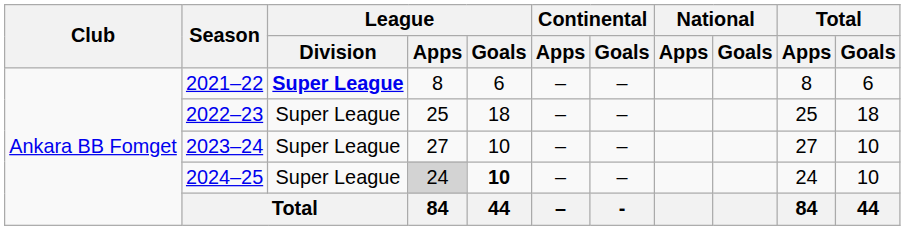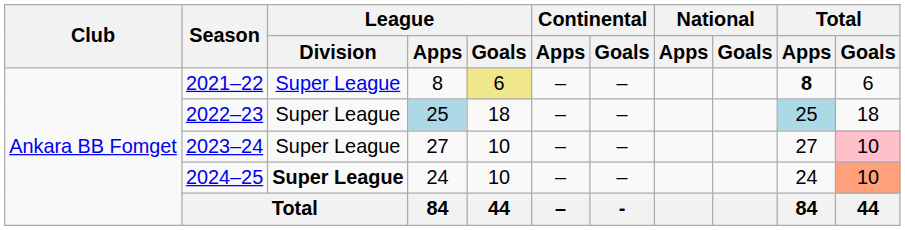2021–22 | League / Division: bold -> normal
2021–22 | League / Goals: no background -> khaki background
2021–22 | Total / Apps: normal -> bold
2022–23 | League / Apps: no background -> lightblue background
2022–23 | Total / Apps: no background -> lightblue background
2023–24 | Total / Goals: no background -> pink background
2024–25 | League / Division: normal -> bold
2024–25 | League / Apps: lightgrey background -> no background
2024–25 | League / Goals: bold -> normal
2024–25 | Total / Goals: no background -> lightsalmon background
